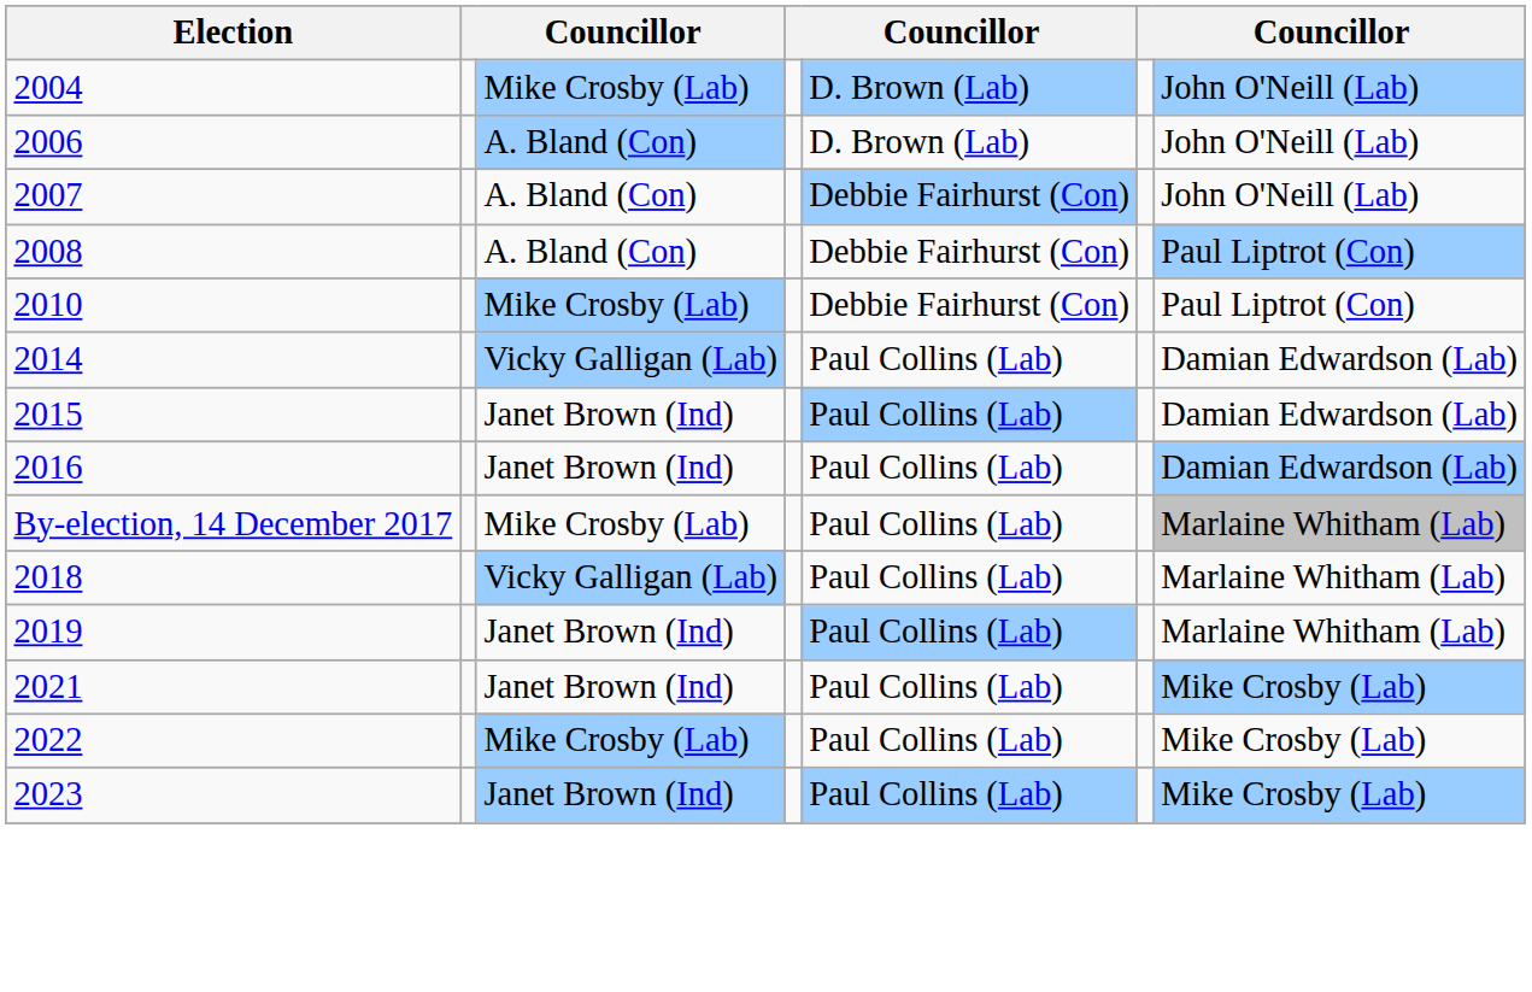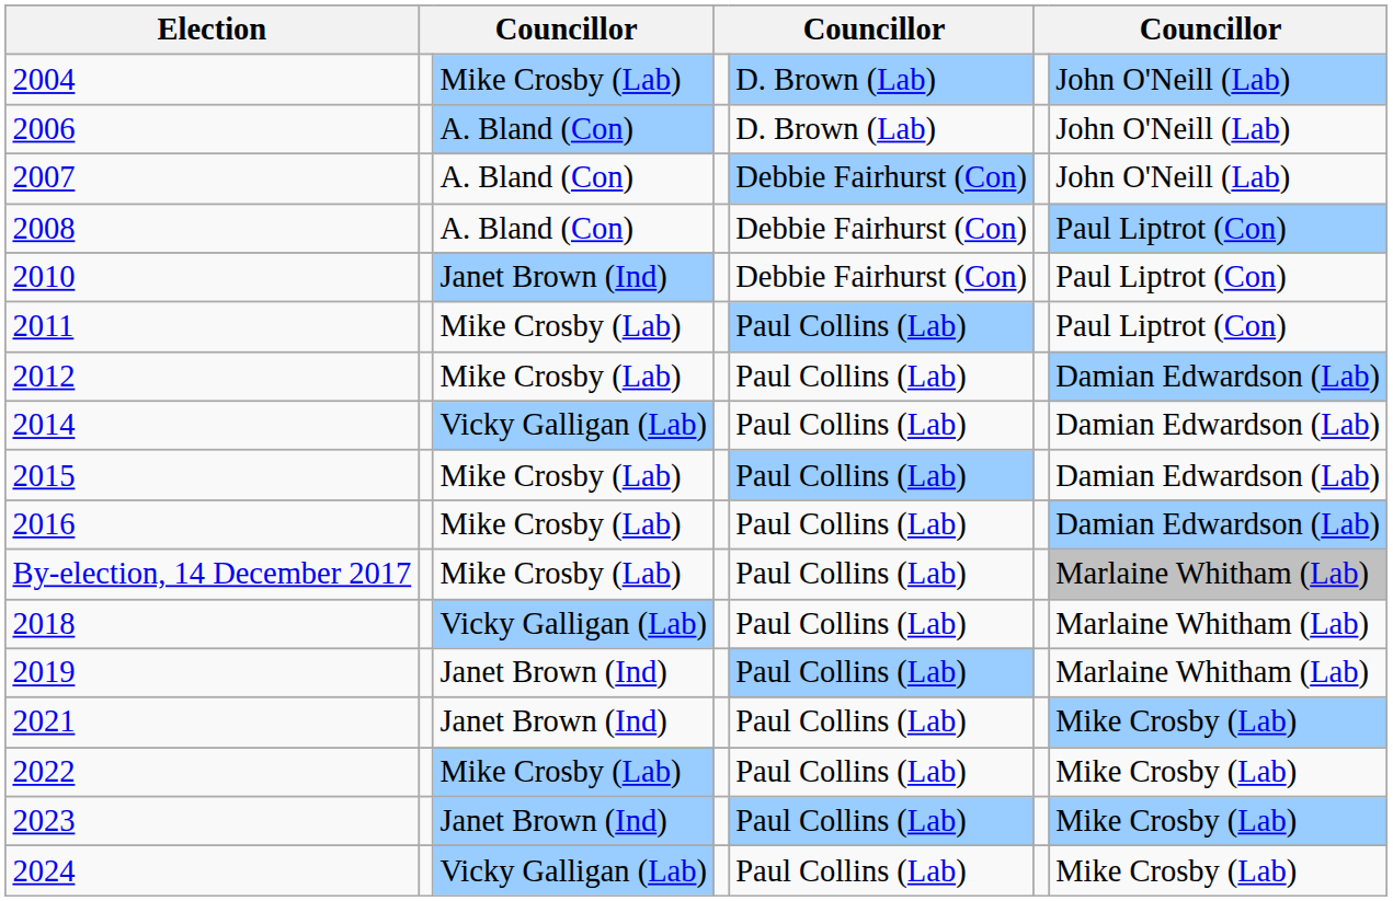2010 | column 3: Mike Crosby (Lab) -> Janet Brown (Ind)
+ row: 2011 | Mike Crosby (Lab) | Paul Collins (Lab) | Paul Liptrot (Con)
+ row: 2012 | Mike Crosby (Lab) | Paul Collins (Lab) | Damian Edwardson (Lab)
2015 | column 3: Janet Brown (Ind) -> Mike Crosby (Lab)
2016 | column 3: Janet Brown (Ind) -> Mike Crosby (Lab)
+ row: 2024 | Vicky Galligan (Lab) | Paul Collins (Lab) | Mike Crosby (Lab)
